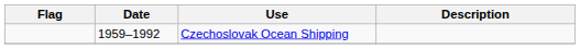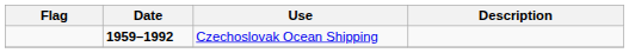Czechoslovak Ocean Shipping | Date: normal -> bold
